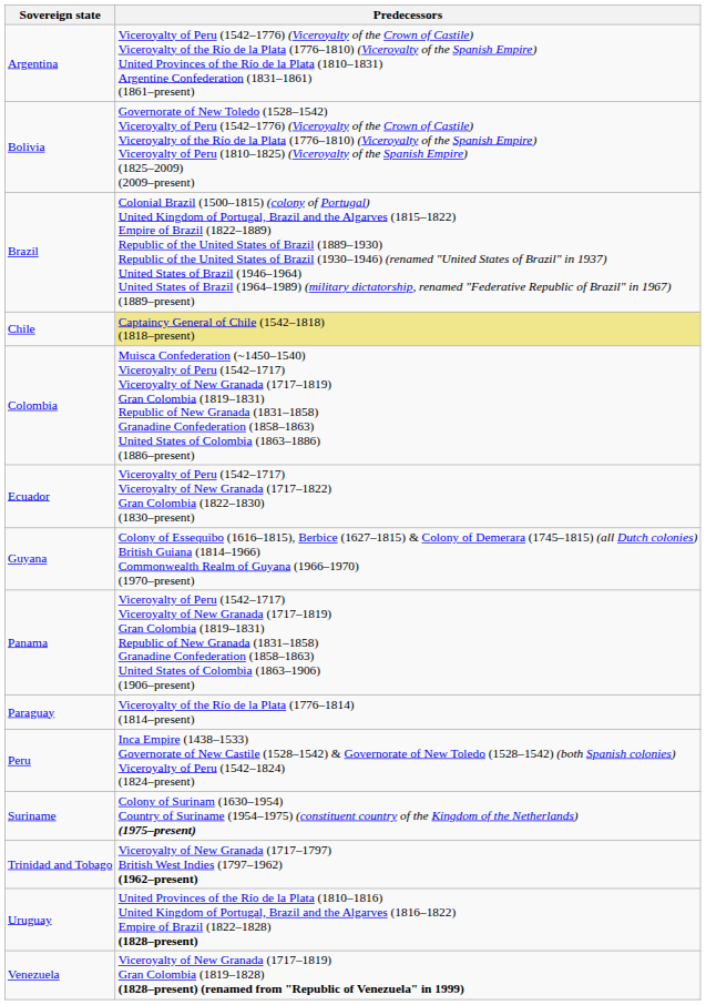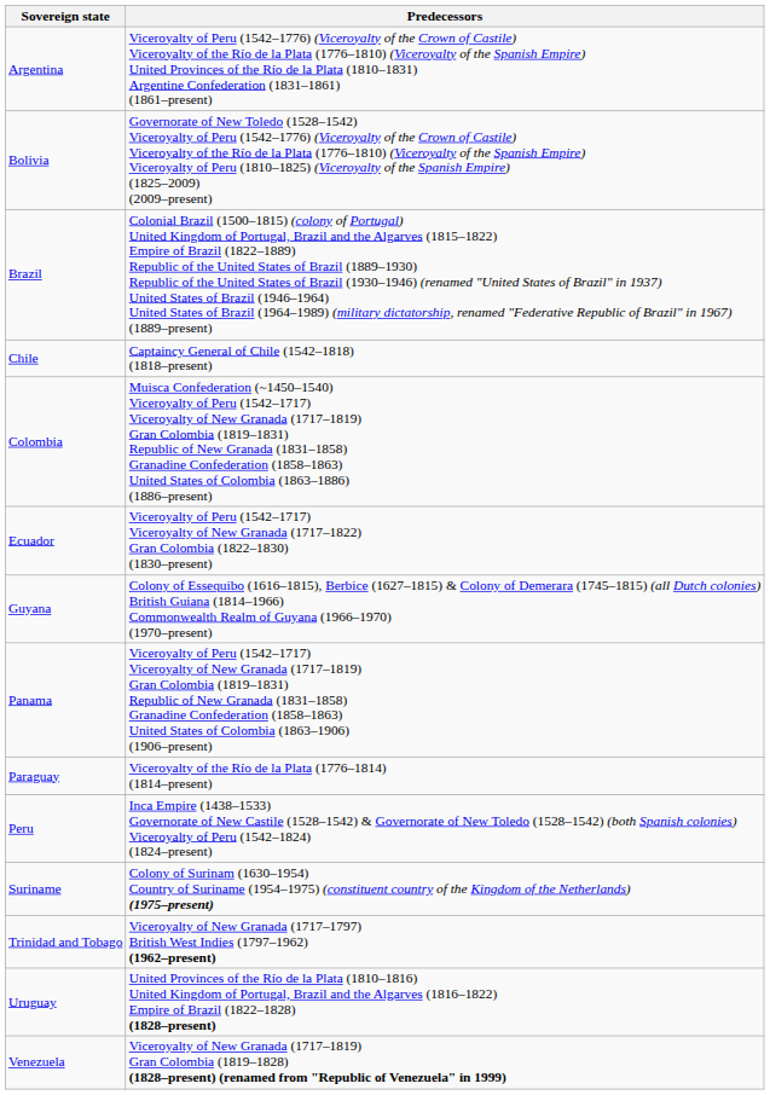Chile | Predecessors: khaki background -> no background
